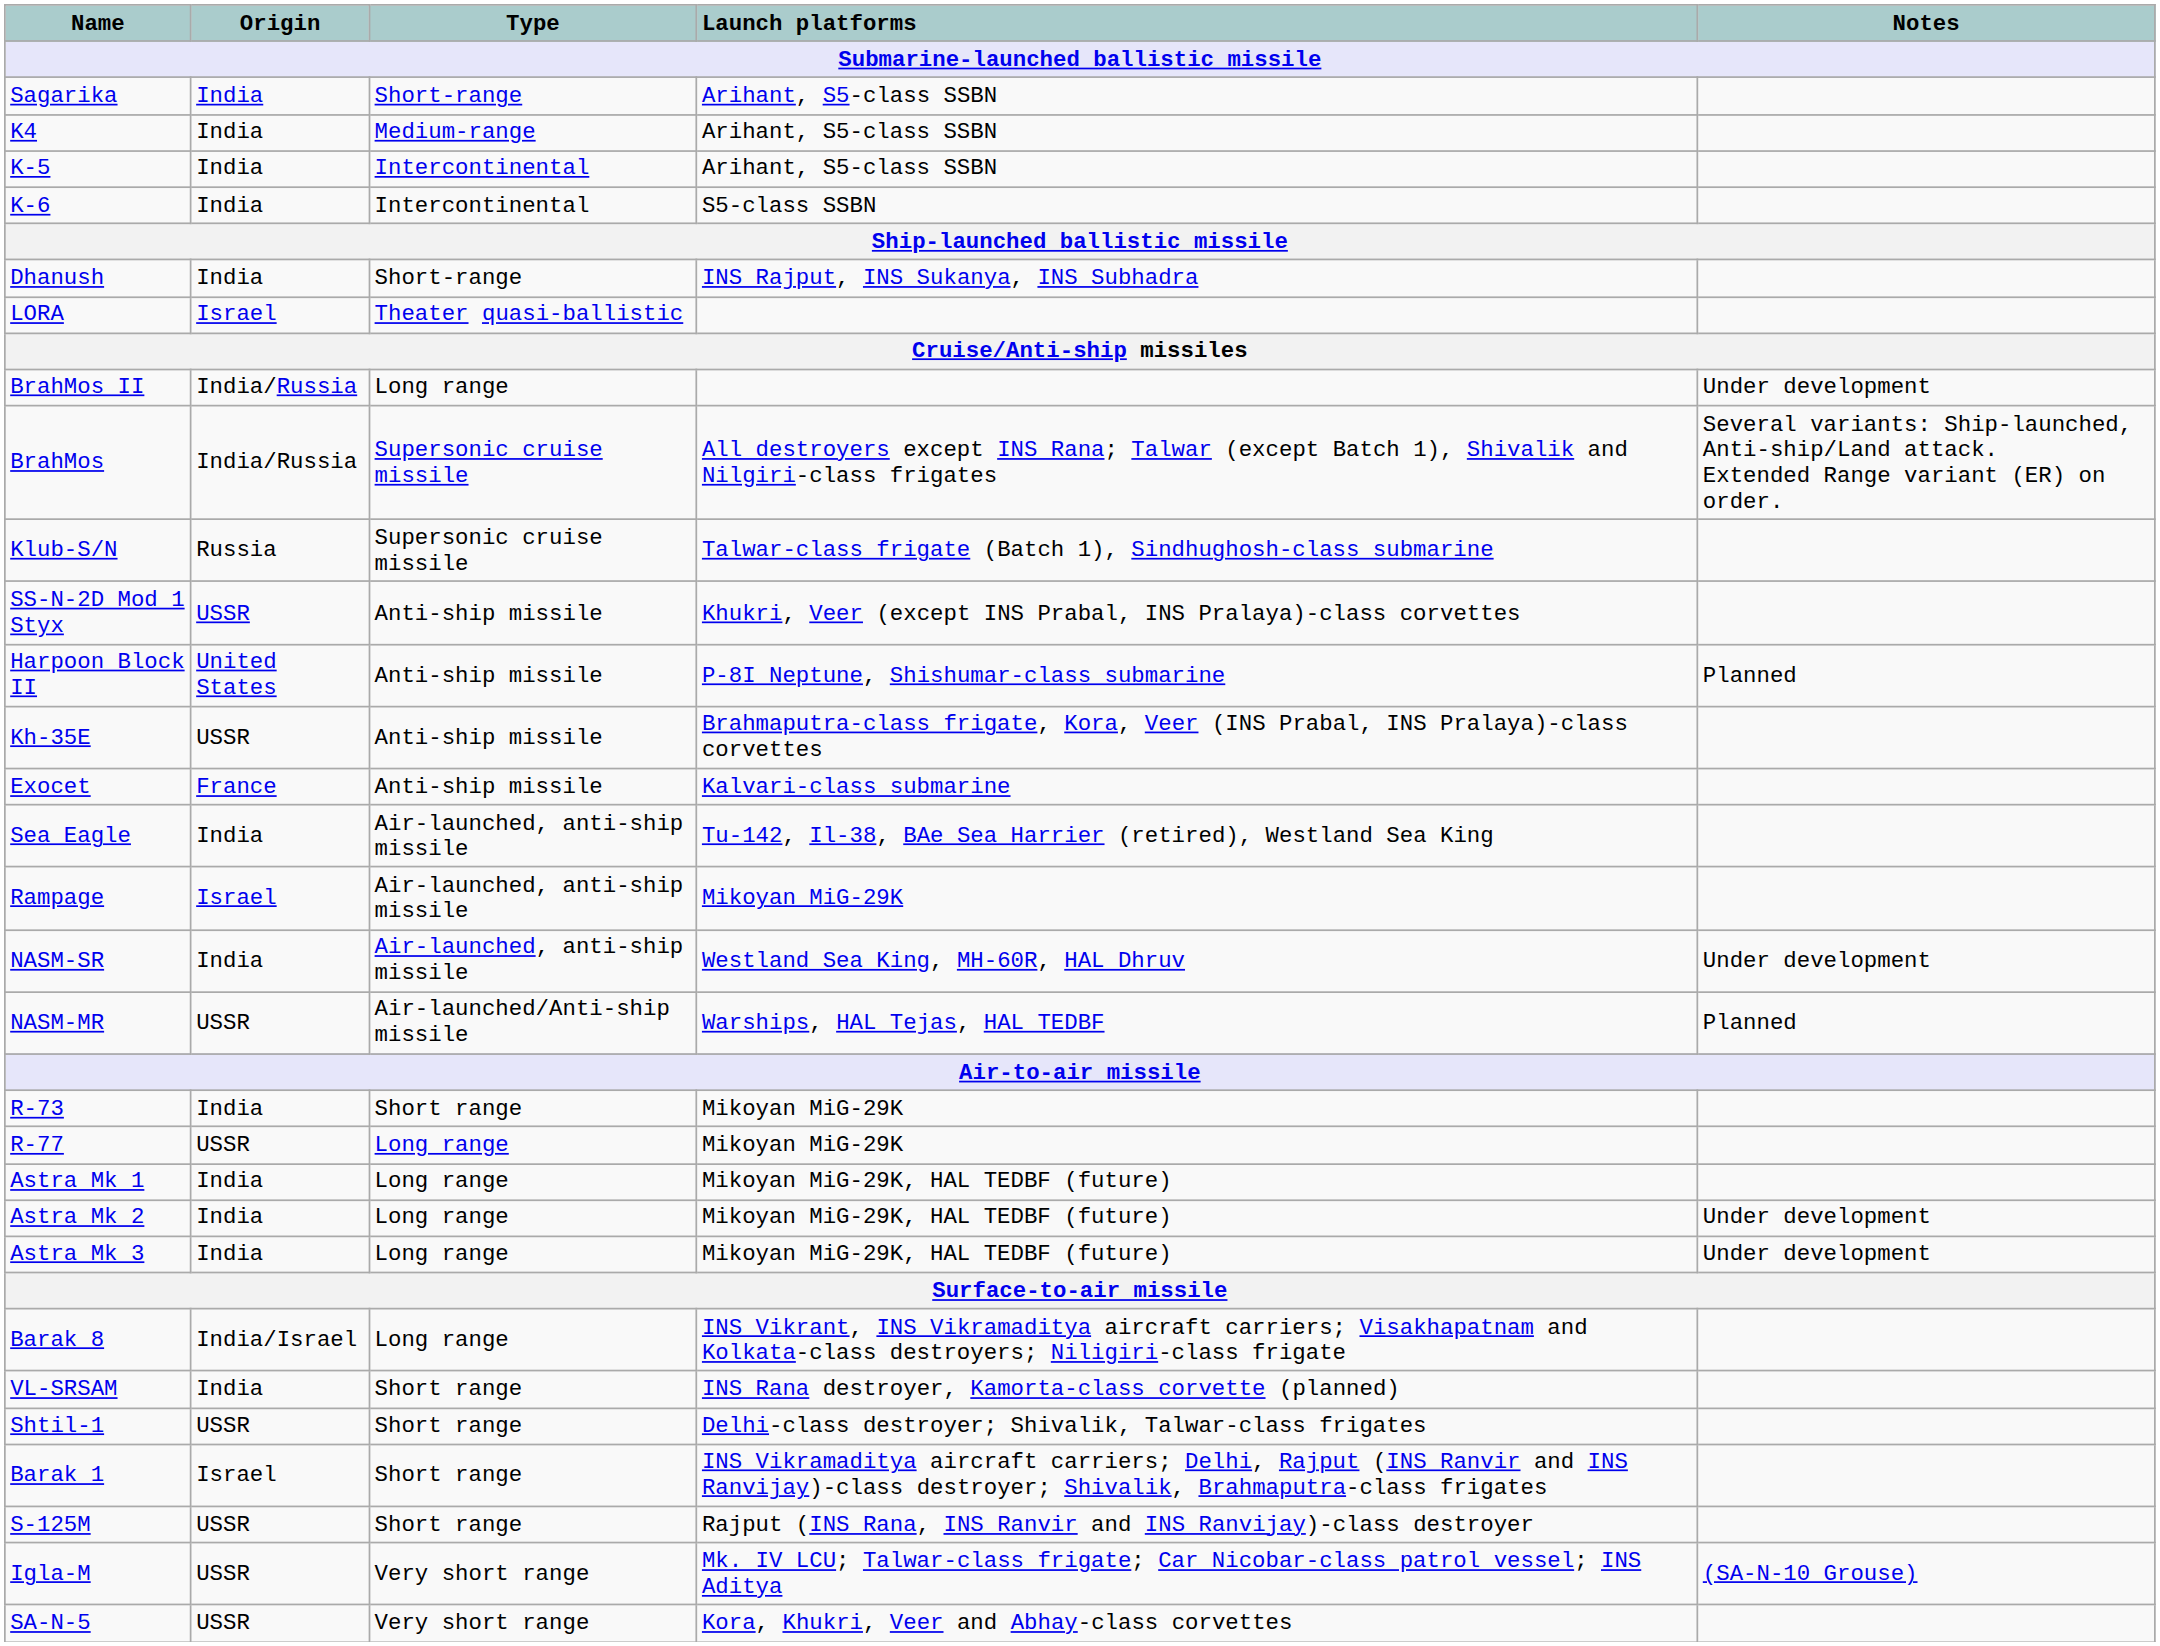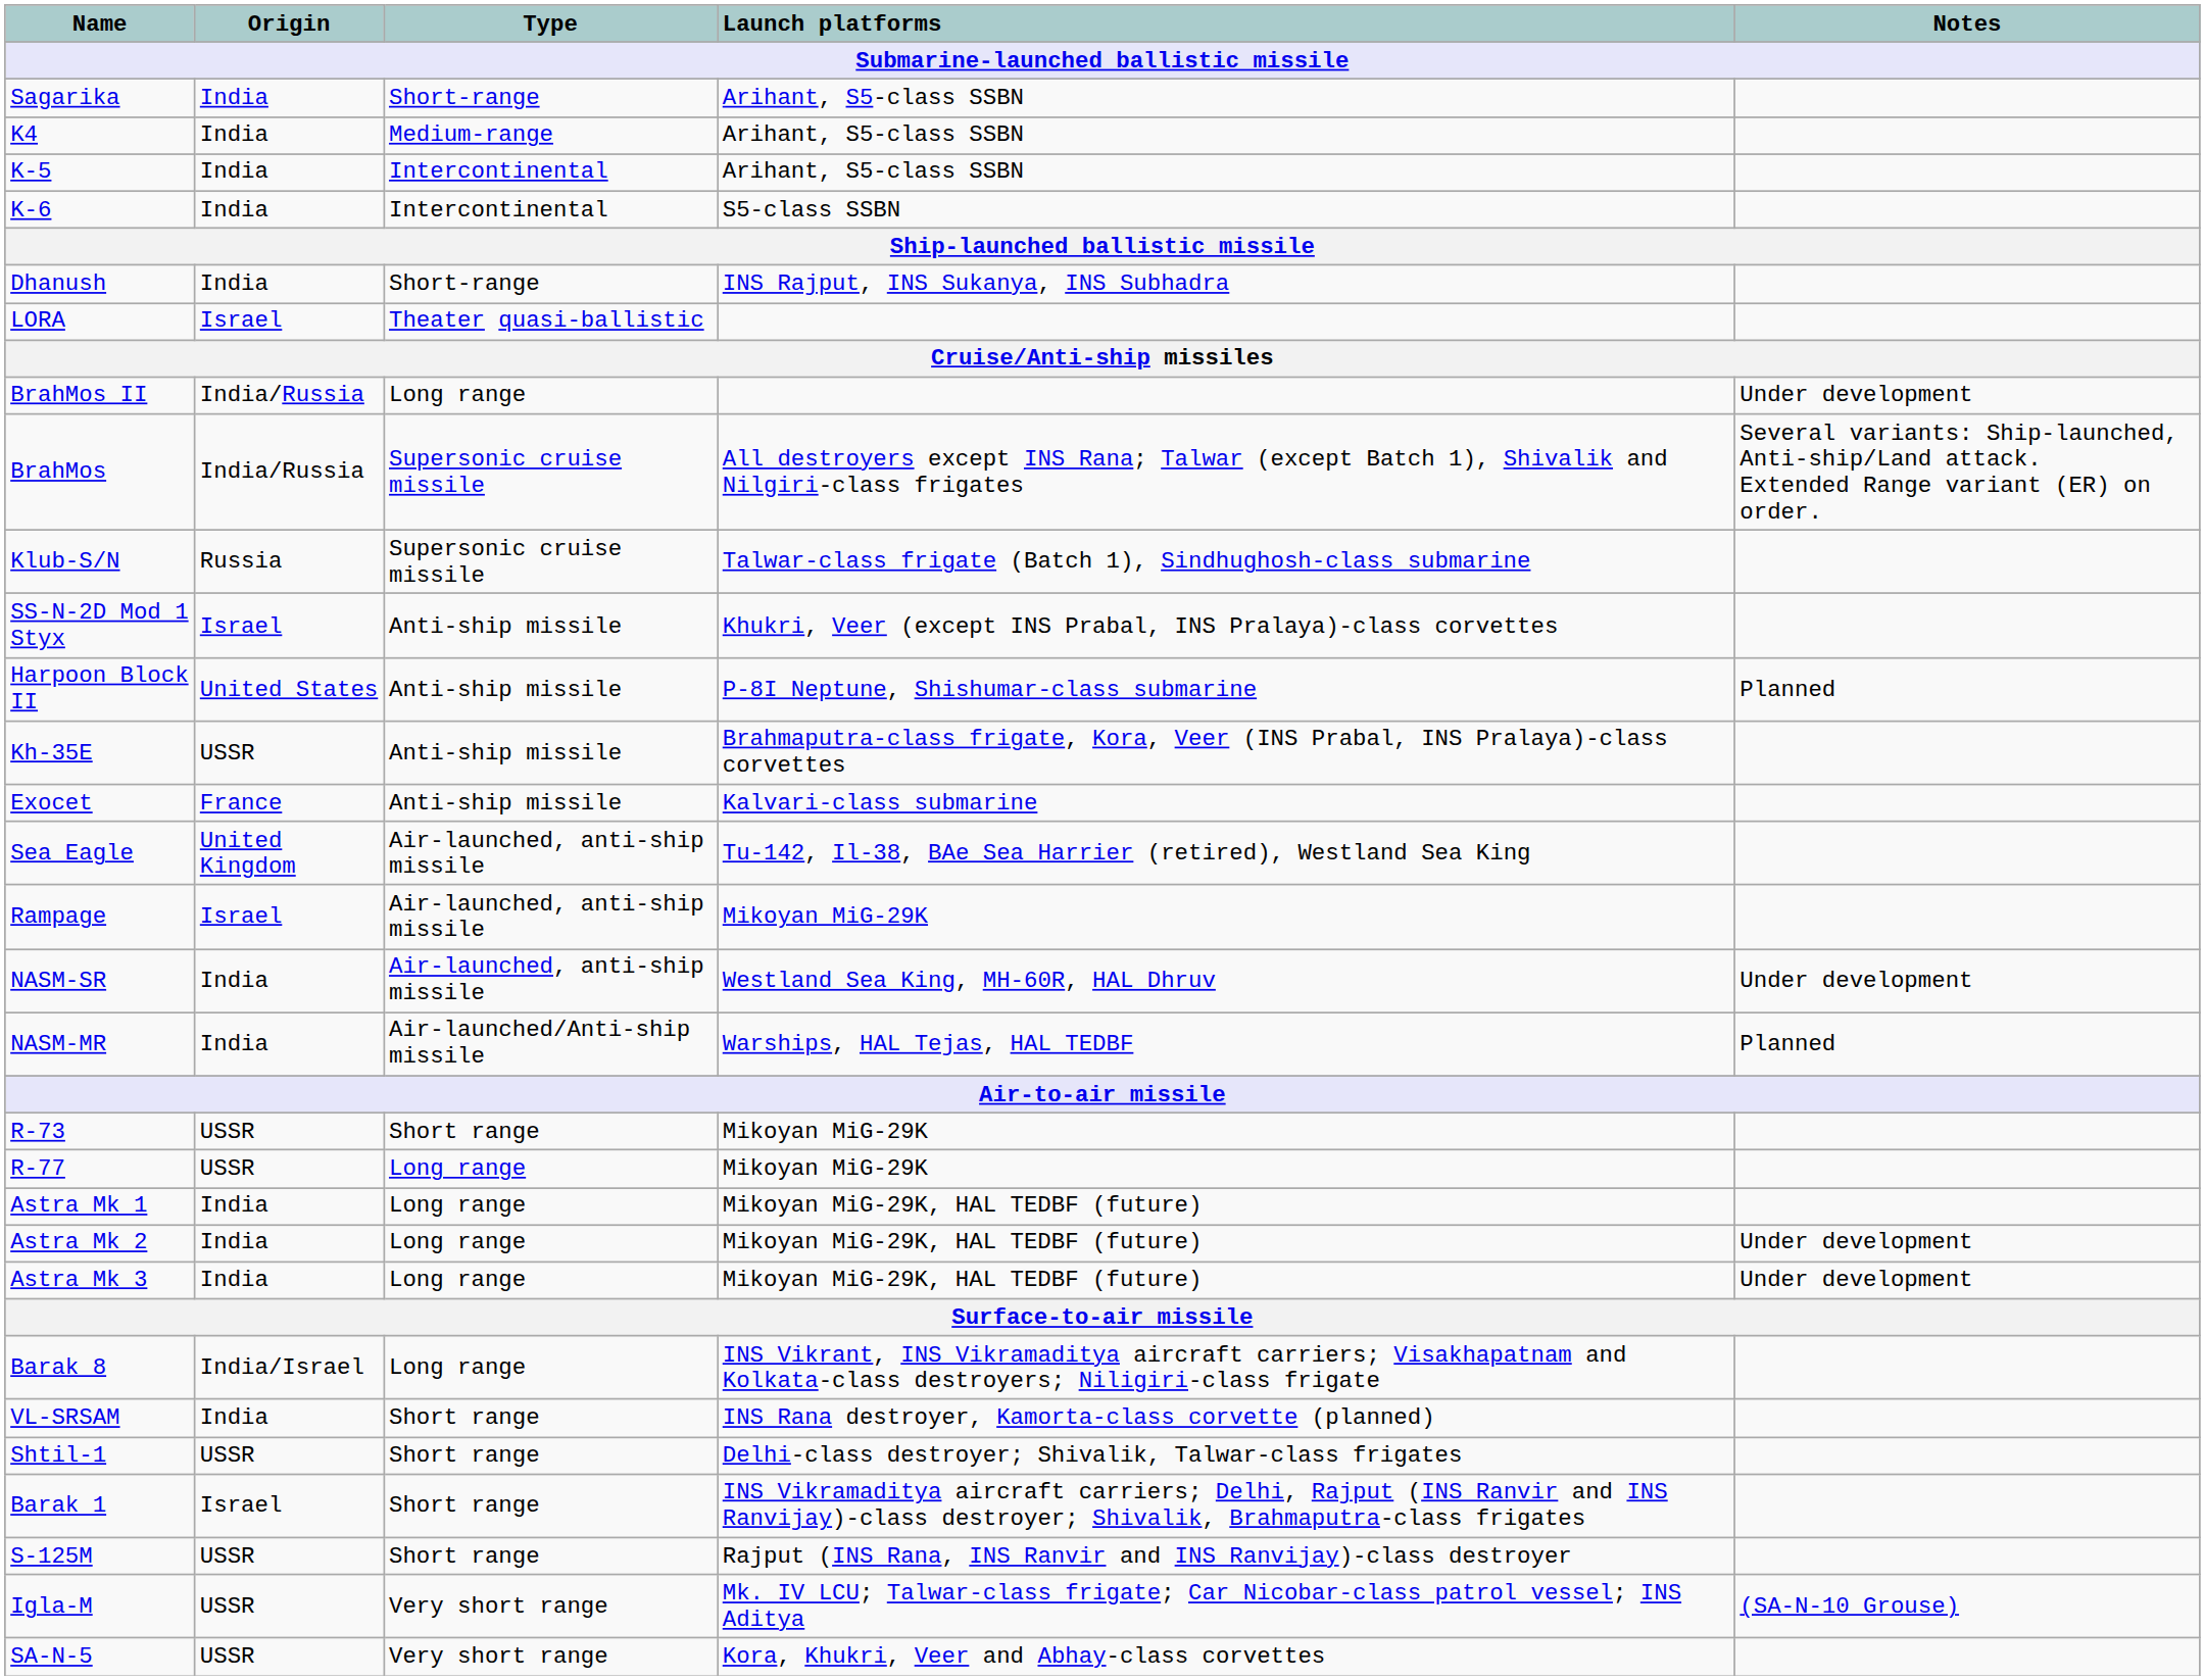SS-N-2D Mod 1 Styx | Origin: USSR -> Israel
Sea Eagle | Origin: India -> United Kingdom
NASM-MR | Origin: USSR -> India
R-73 | Origin: India -> USSR
